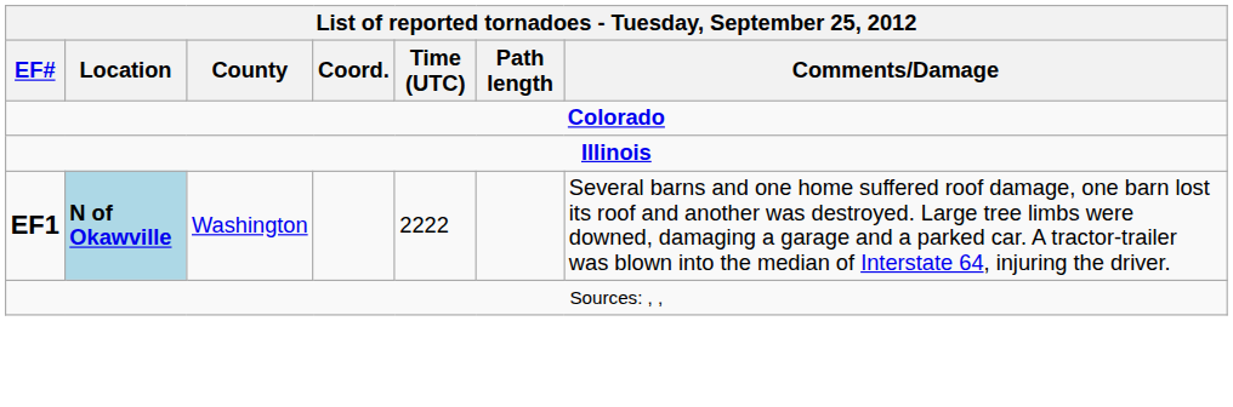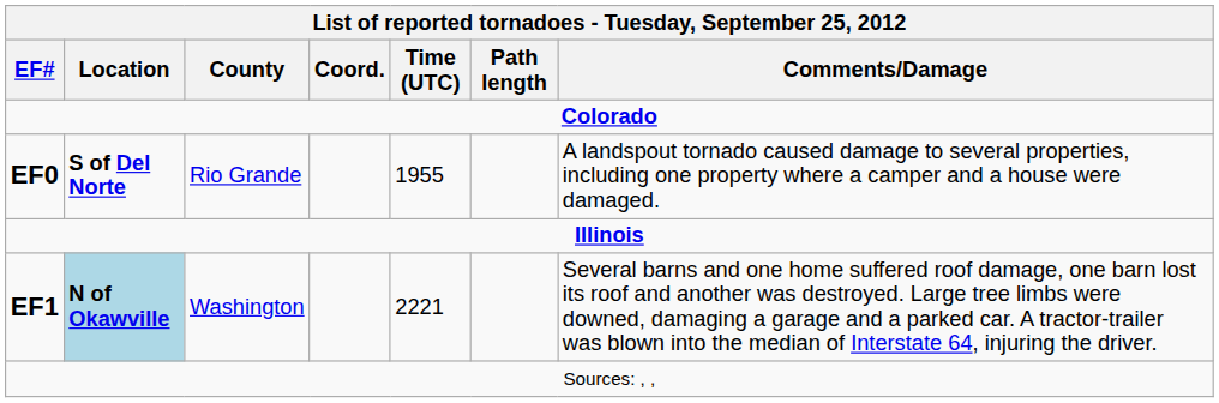+ row: EF0 | S of Del Norte | Rio Grande | 1955 | A landspout tornado caused damage to several properties, including one property where a camper and a house were damaged.
EF1 | Time (UTC): 2222 -> 2221
